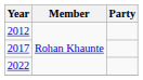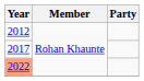2022 | Year: no background -> lightsalmon background
